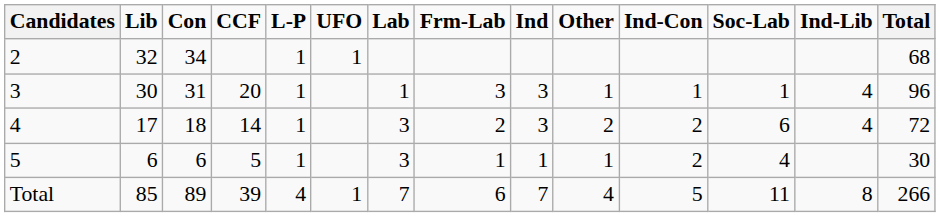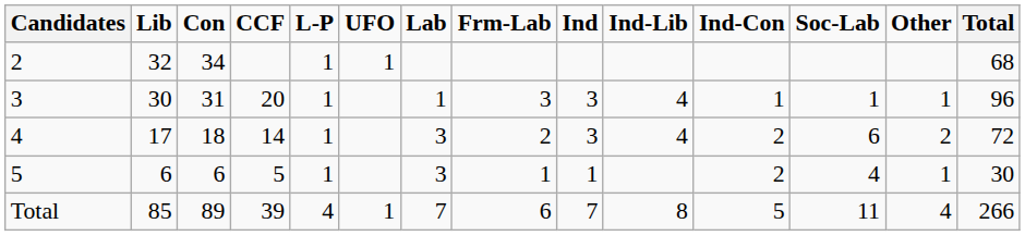columns swapped: Ind-Lib <-> Other
